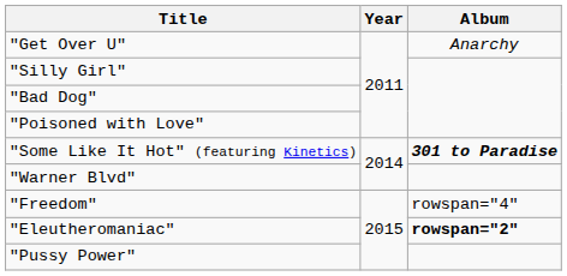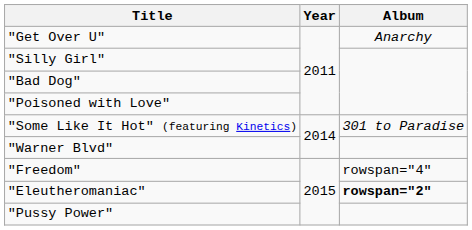"Some Like It Hot" (featuring Kinetics) | Album: bold -> normal
